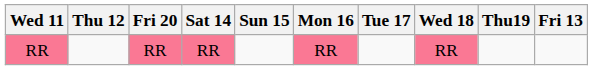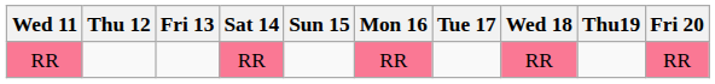columns swapped: Fri 13 <-> Fri 20
